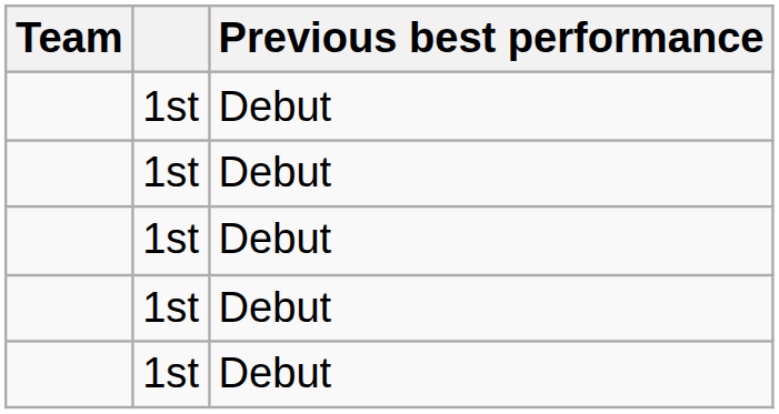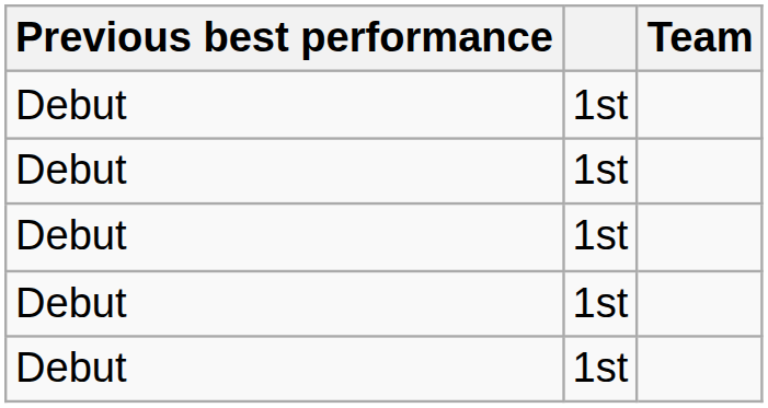columns swapped: Team <-> Previous best performance
